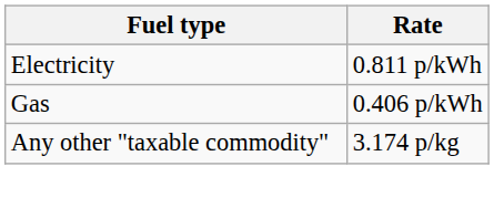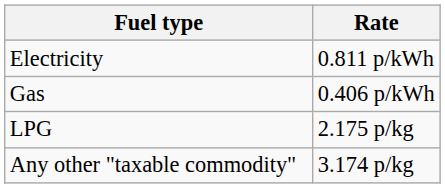+ row: LPG | 2.175 p/kg
